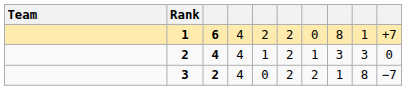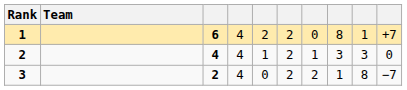columns swapped: Rank <-> Team
